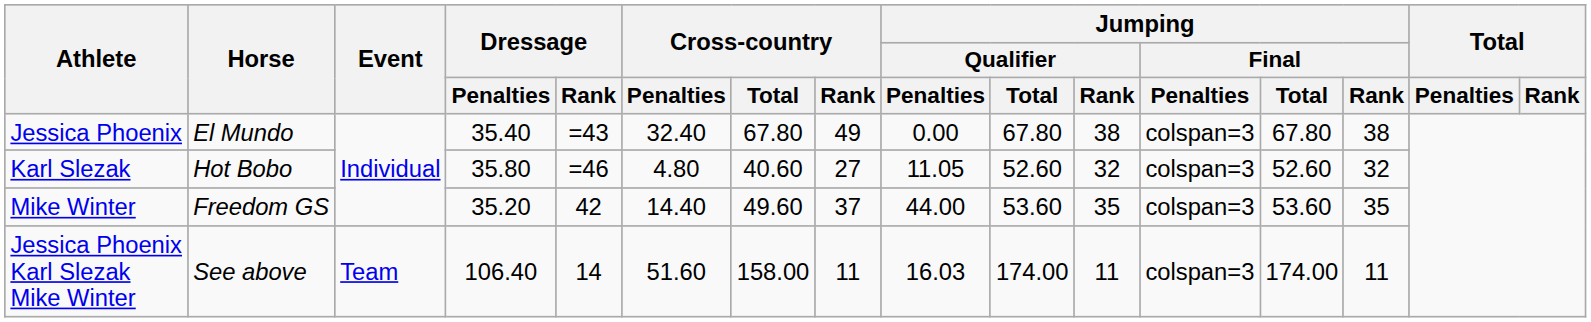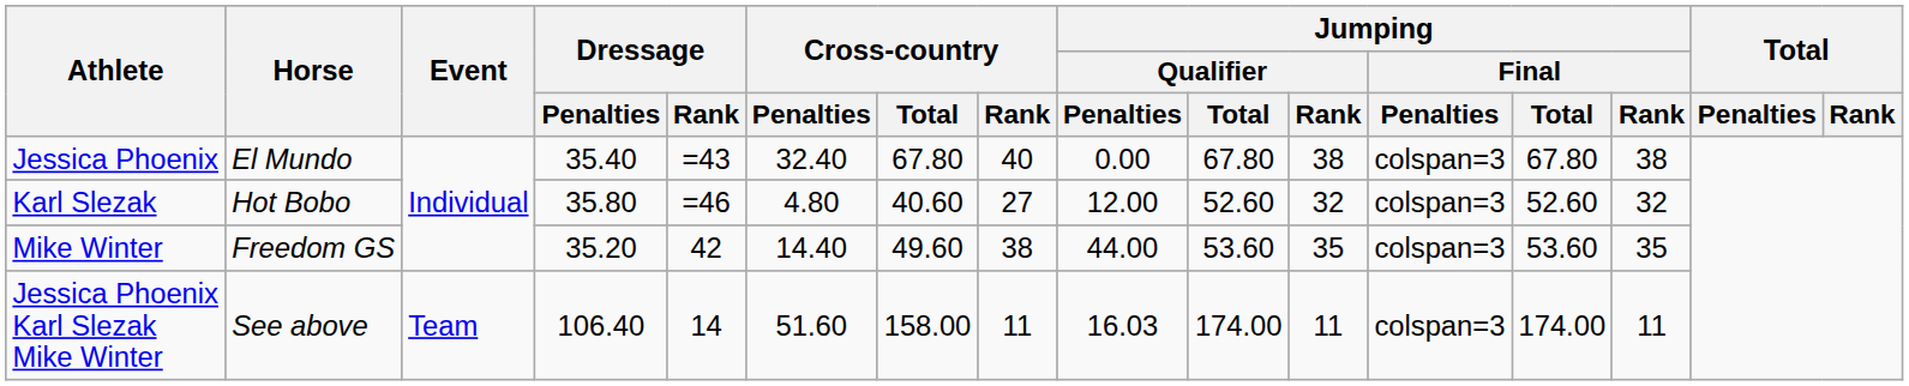Jessica Phoenix | Cross-country / Rank: 49 -> 40
Karl Slezak | Jumping / Qualifier / Penalties: 11.05 -> 12.00
Mike Winter | Cross-country / Rank: 37 -> 38
